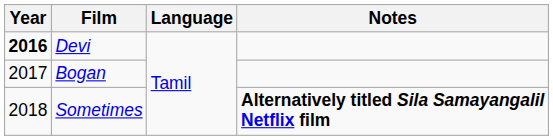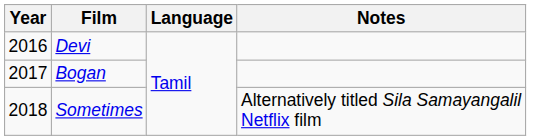Devi | Year: bold -> normal
Sometimes | Notes: bold -> normal
